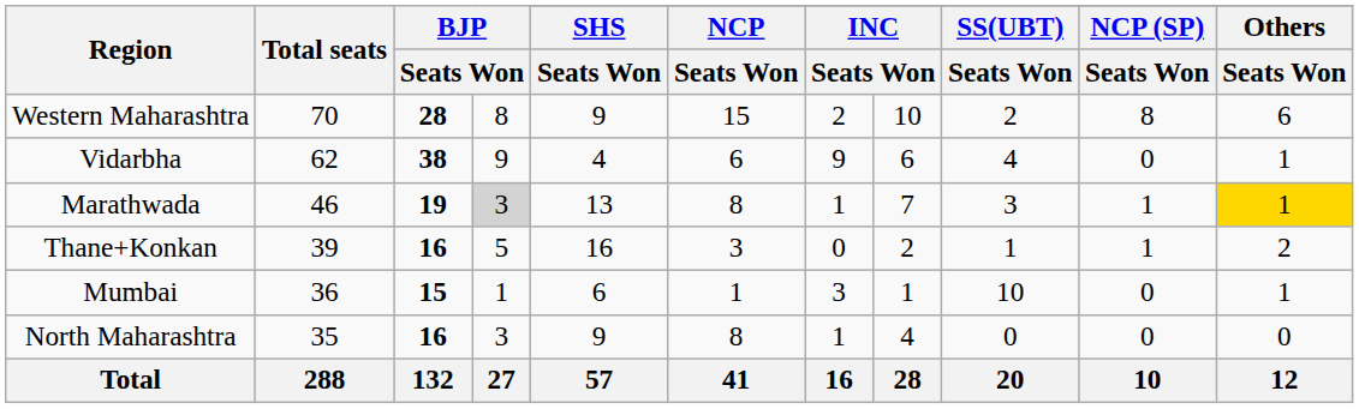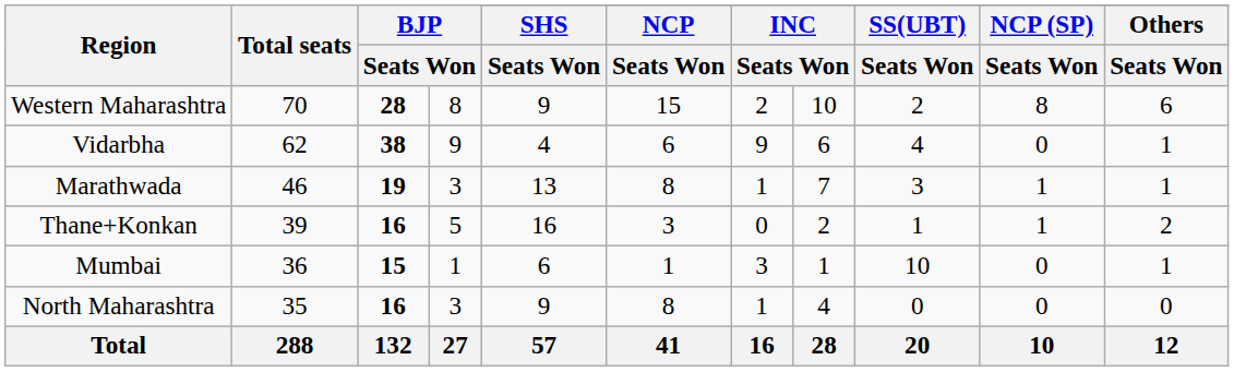Marathwada | column 4: lightgrey background -> no background
Marathwada | Others / Seats Won: gold background -> no background
